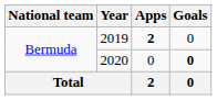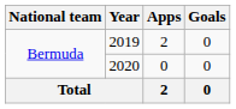2019 | Apps: bold -> normal
2020 | Goals: bold -> normal
